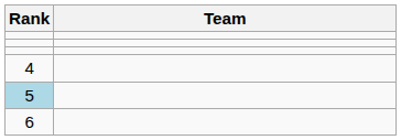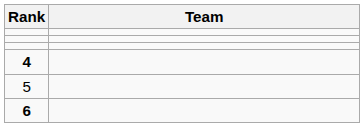row 5 | Rank: normal -> bold
row 6 | Rank: lightblue background -> no background
row 7 | Rank: normal -> bold
